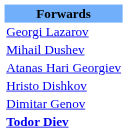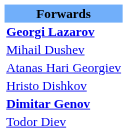Georgi Lazarov | column 1: normal -> bold
Dimitar Genov | column 1: normal -> bold
Todor Diev | column 1: bold -> normal
